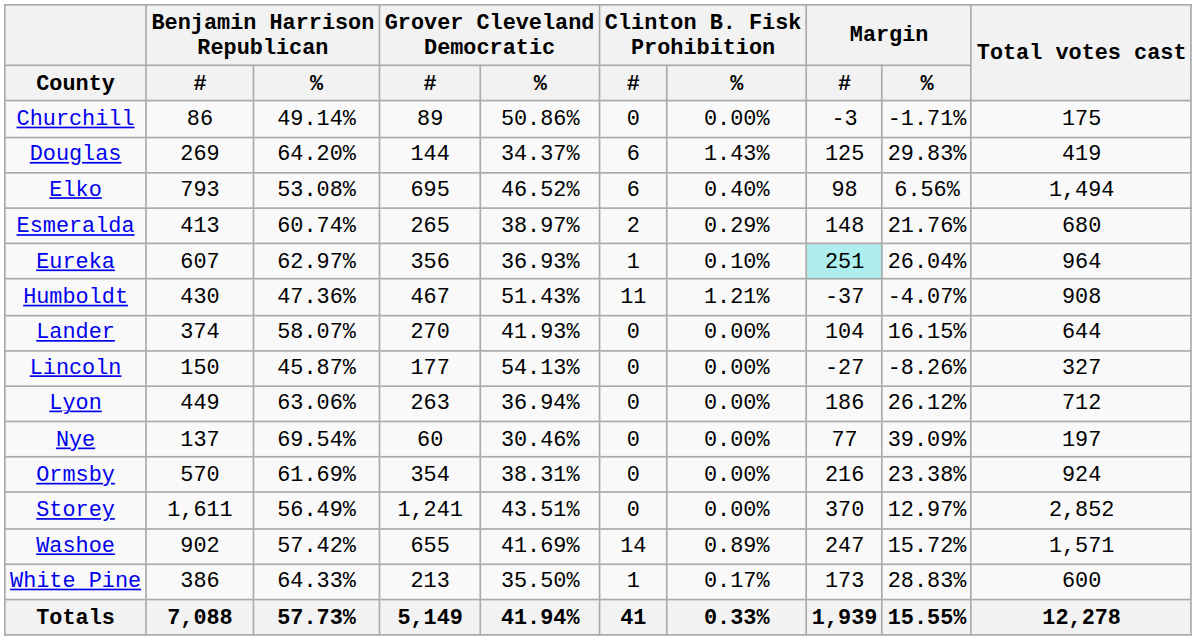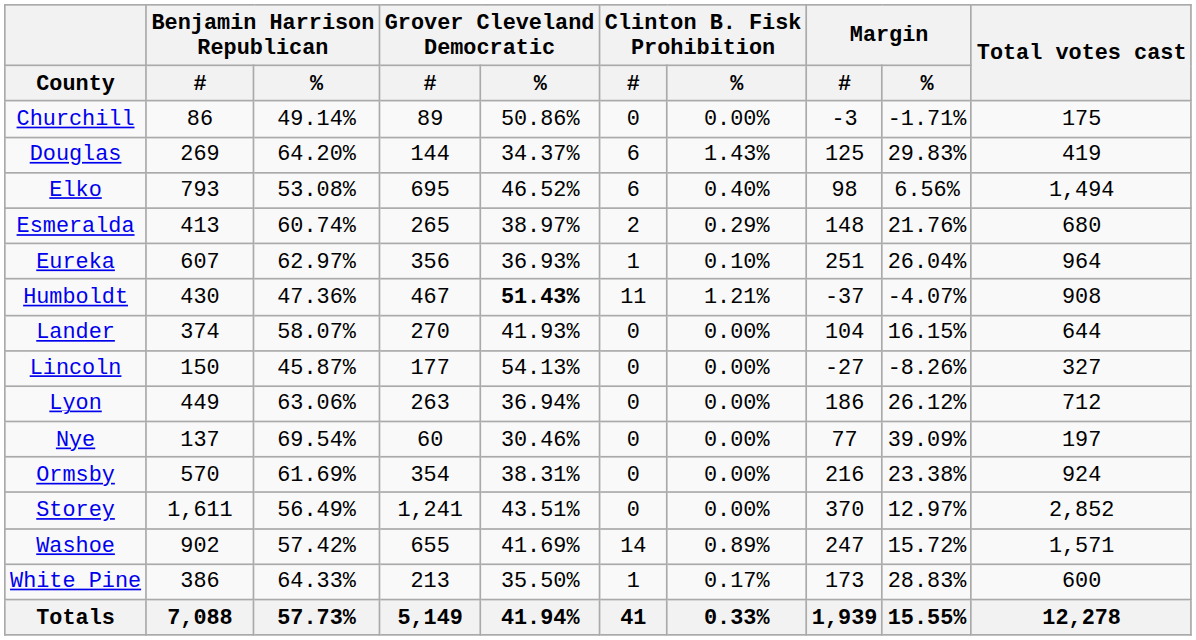Eureka | Margin / #: paleturquoise background -> no background
Humboldt | Grover Cleveland Democratic / %: normal -> bold
